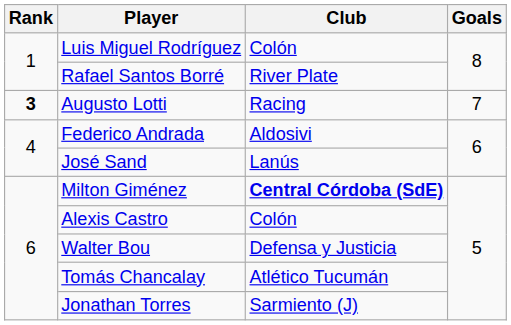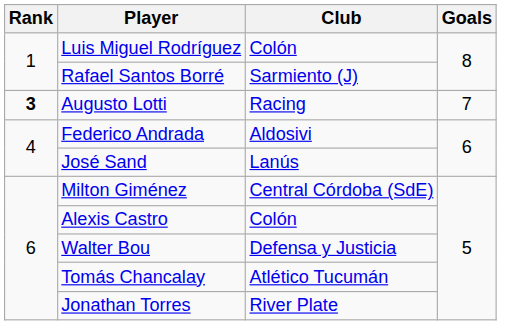Rafael Santos Borré | Club: River Plate -> Sarmiento (J)
Milton Giménez | Club: bold -> normal
Jonathan Torres | Club: Sarmiento (J) -> River Plate
